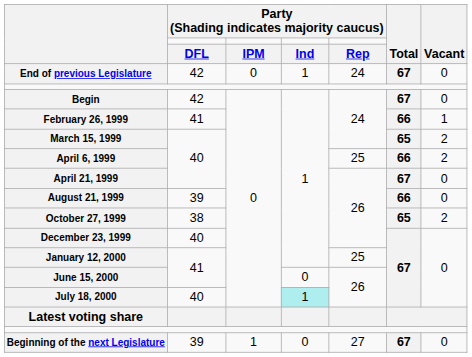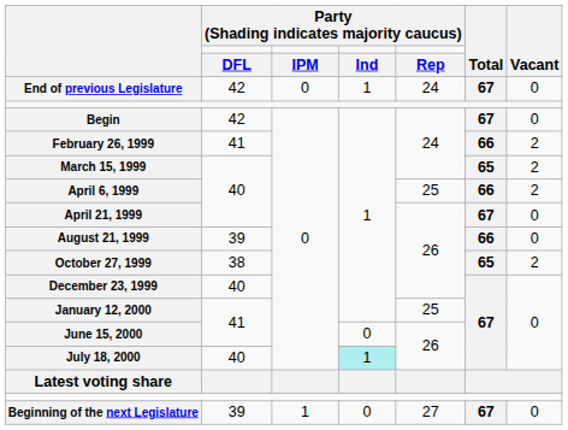February 26, 1999 | Vacant: 1 -> 2
